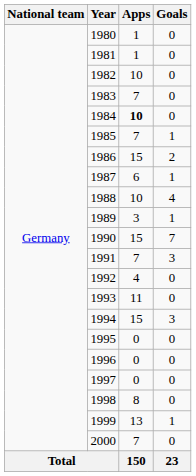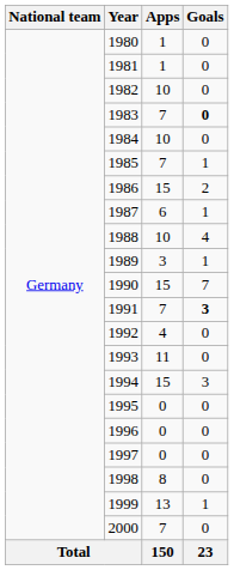1983 | Goals: normal -> bold
1984 | Apps: bold -> normal
1991 | Goals: normal -> bold
